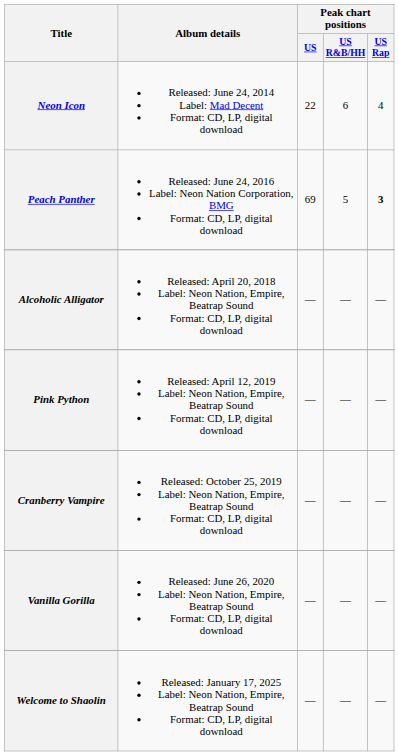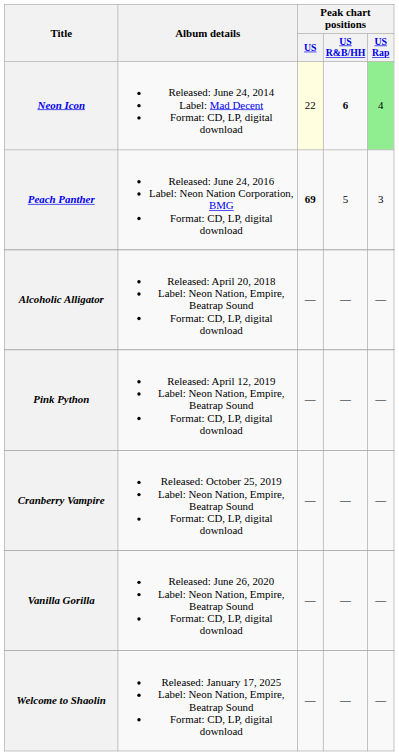Neon Icon | Peak chart positions / US: no background -> lightyellow background
Neon Icon | Peak chart positions / US R&B/HH: normal -> bold
Neon Icon | Peak chart positions / US Rap: no background -> lightgreen background
Peach Panther | Peak chart positions / US: normal -> bold
Peach Panther | Peak chart positions / US Rap: bold -> normal
